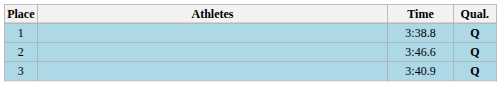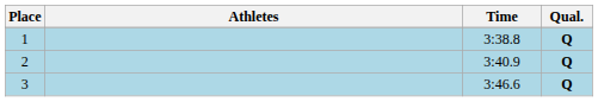2 | Time: 3:46.6 -> 3:40.9
3 | Time: 3:40.9 -> 3:46.6
